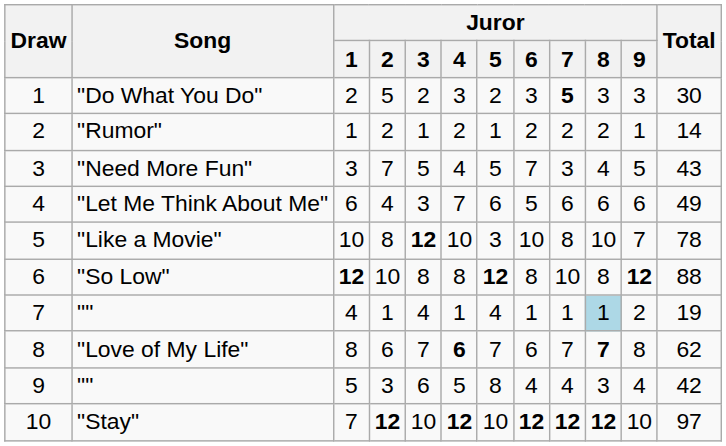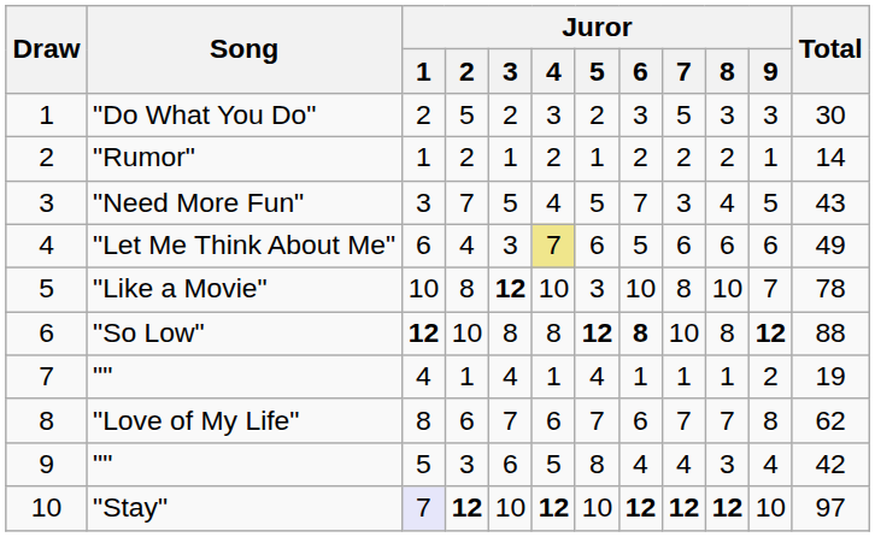"Do What You Do" | Juror / 7: bold -> normal
"Let Me Think About Me" | Juror / 4: no background -> khaki background
"So Low" | Juror / 6: normal -> bold
7 / "" | Juror / 8: lightblue background -> no background
"Love of My Life" | Juror / 4: bold -> normal
"Love of My Life" | Juror / 8: bold -> normal
"Stay" | Juror / 1: no background -> lavender background
